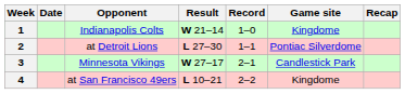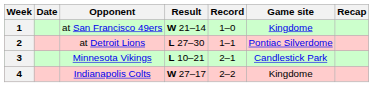1 | Opponent: Indianapolis Colts -> at San Francisco 49ers
3 | Result: W 27–17 -> L 10–21
4 | Opponent: at San Francisco 49ers -> Indianapolis Colts
4 | Result: L 10–21 -> W 27–17
